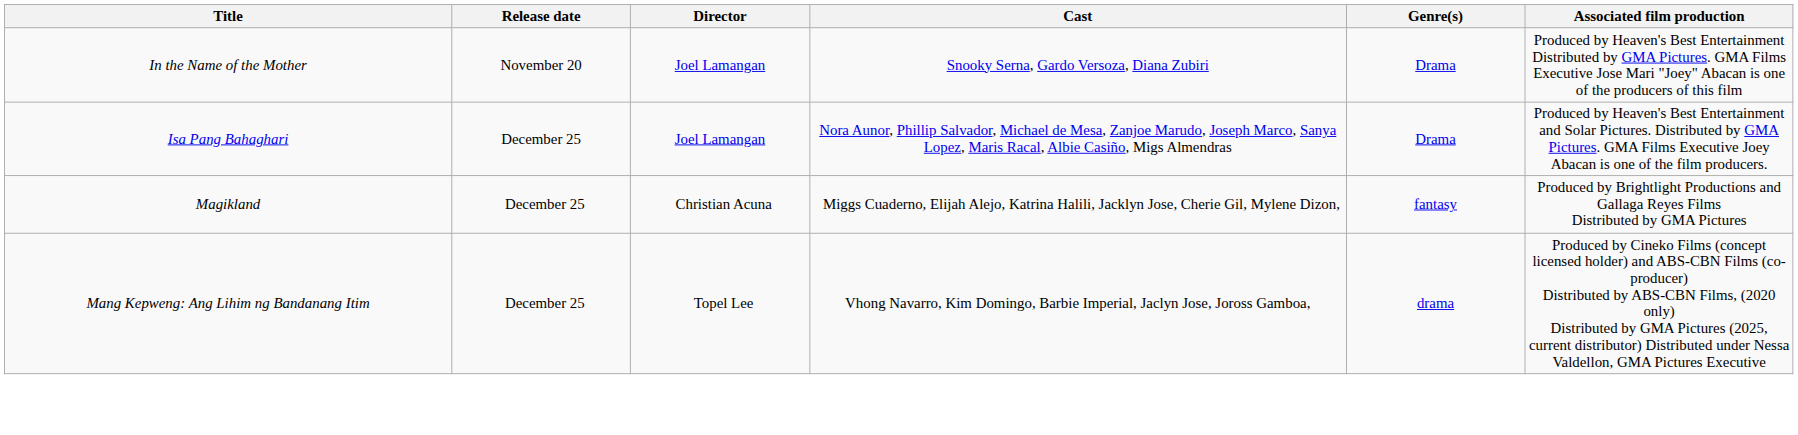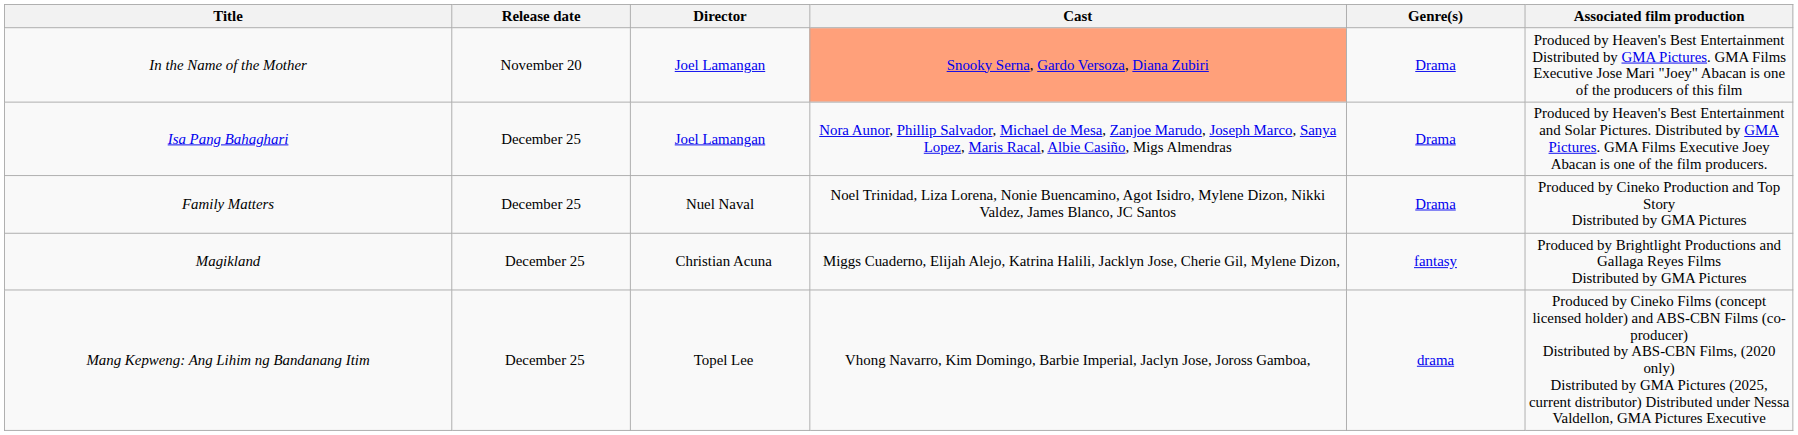In the Name of the Mother | Cast: no background -> lightsalmon background
+ row: Family Matters | December 25 | Nuel Naval | Noel Trinidad, Liza Lorena, Nonie Buencamino, Agot Isidro, Mylene Dizon, Nikki Valdez, James Blanco, JC Santos | Drama | Produced by Cineko Production and Top Story Distributed by GMA Pictures
